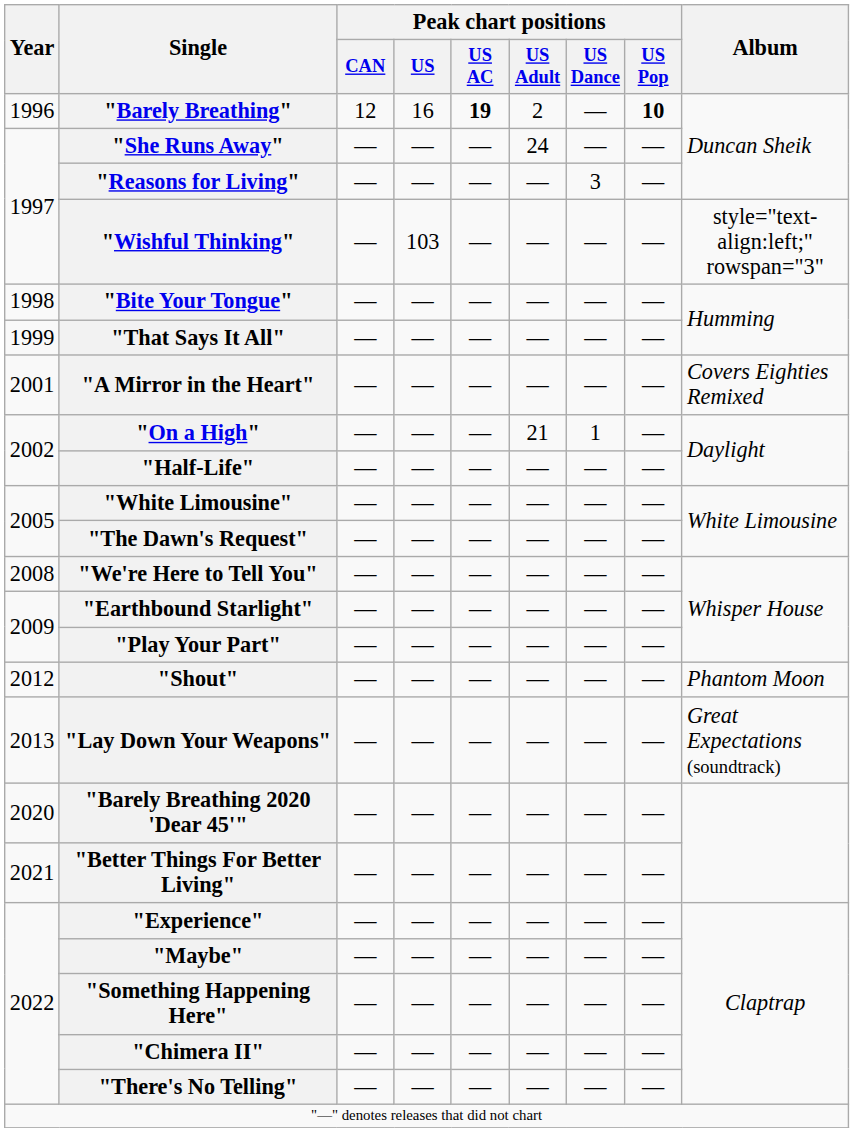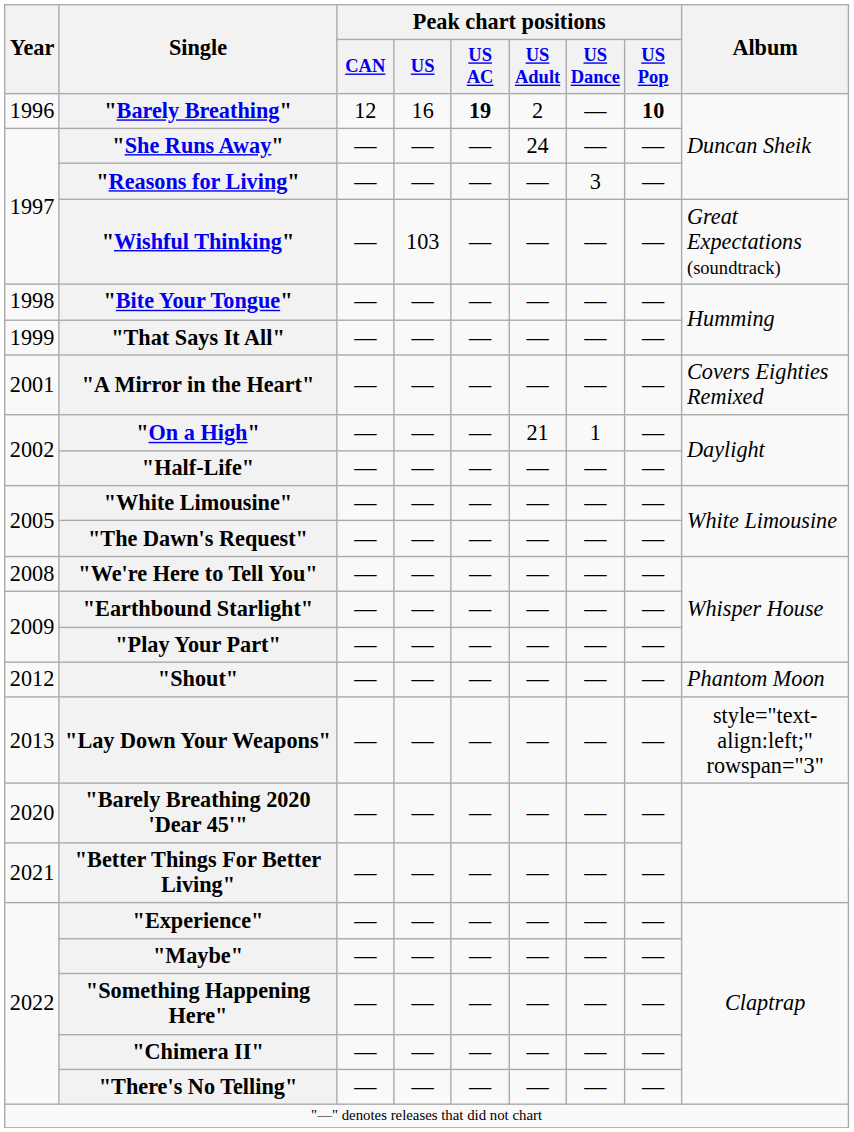"Wishful Thinking" | Album: style="text-align:left;" rowspan="3" -> Great Expectations (soundtrack)
"Lay Down Your Weapons" | Album: Great Expectations (soundtrack) -> style="text-align:left;" rowspan="3"
